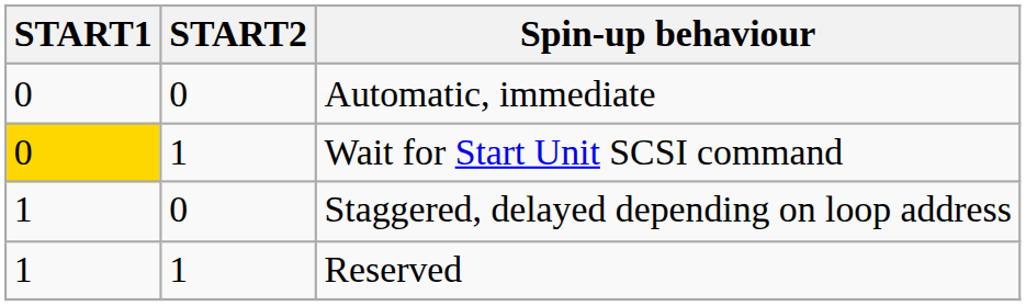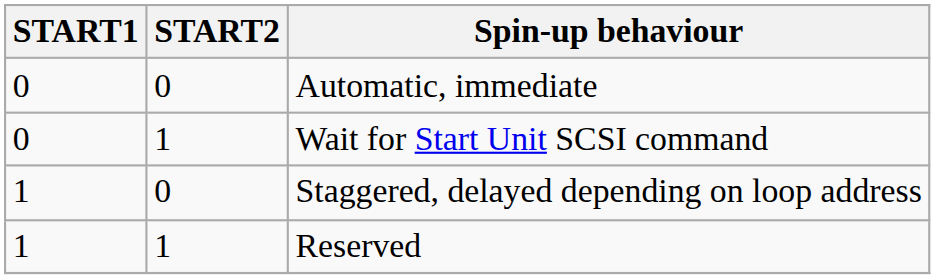Wait for Start Unit SCSI command | START1: gold background -> no background
